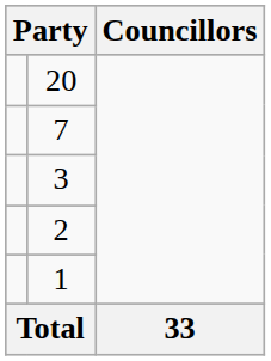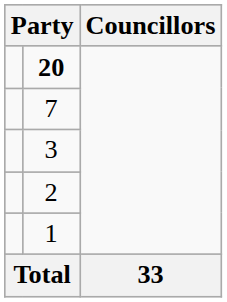20 | column 2: normal -> bold
